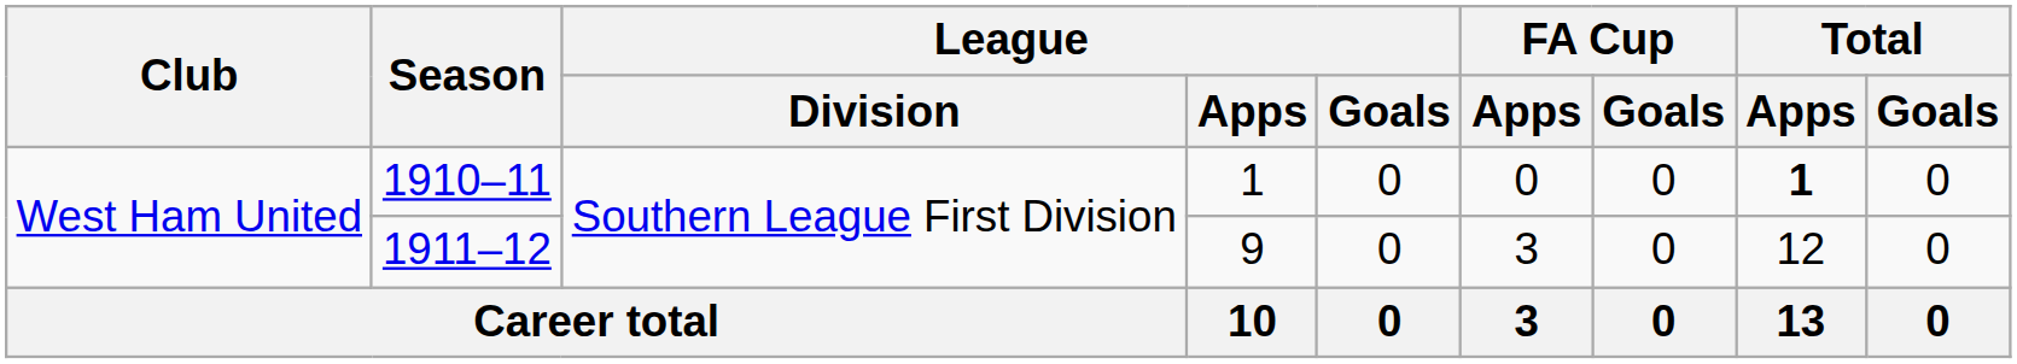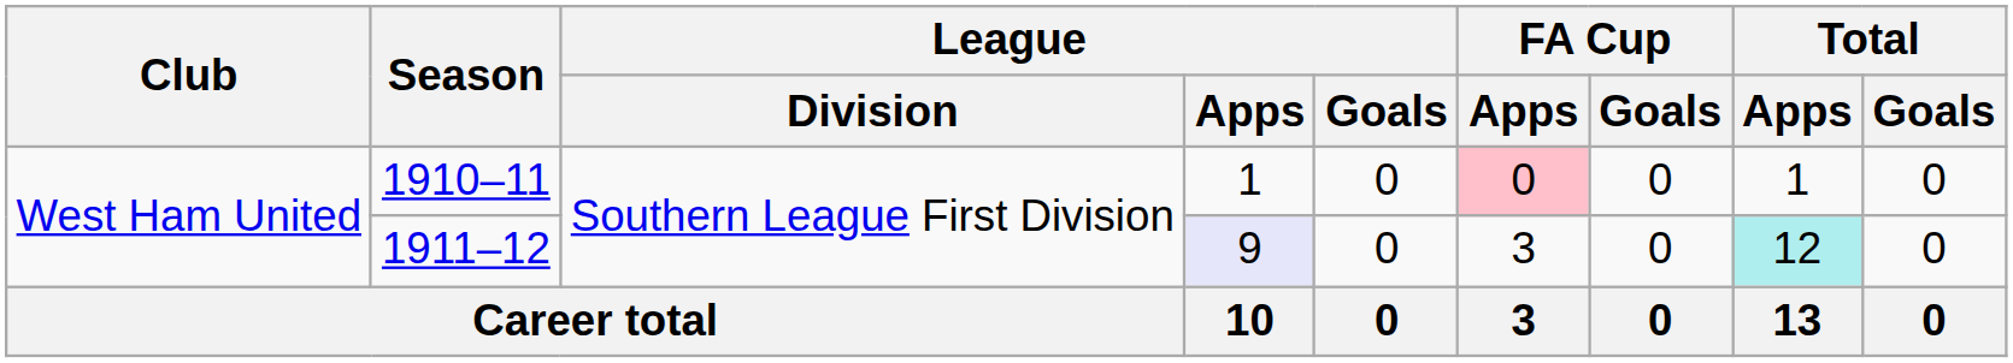1910–11 | FA Cup / Apps: no background -> pink background
1910–11 | Total / Apps: bold -> normal
1911–12 | League / Apps: no background -> lavender background
1911–12 | Total / Apps: no background -> paleturquoise background
